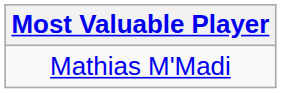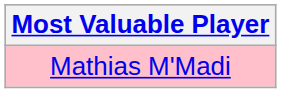row 2 | column 1: no background -> pink background
